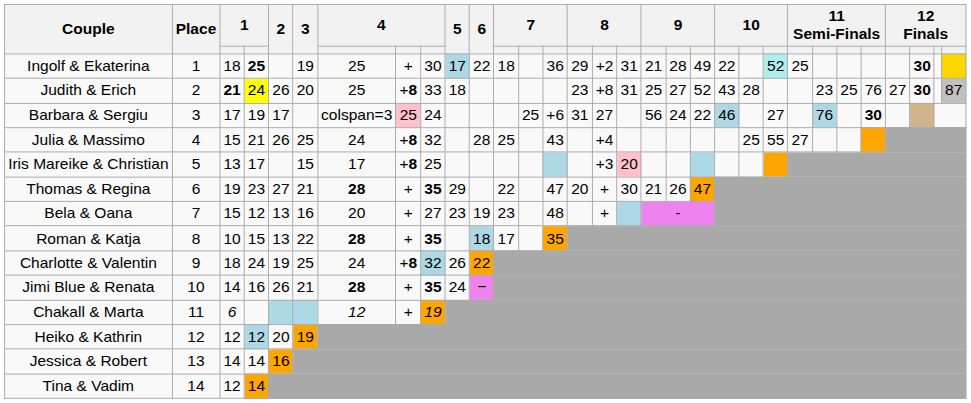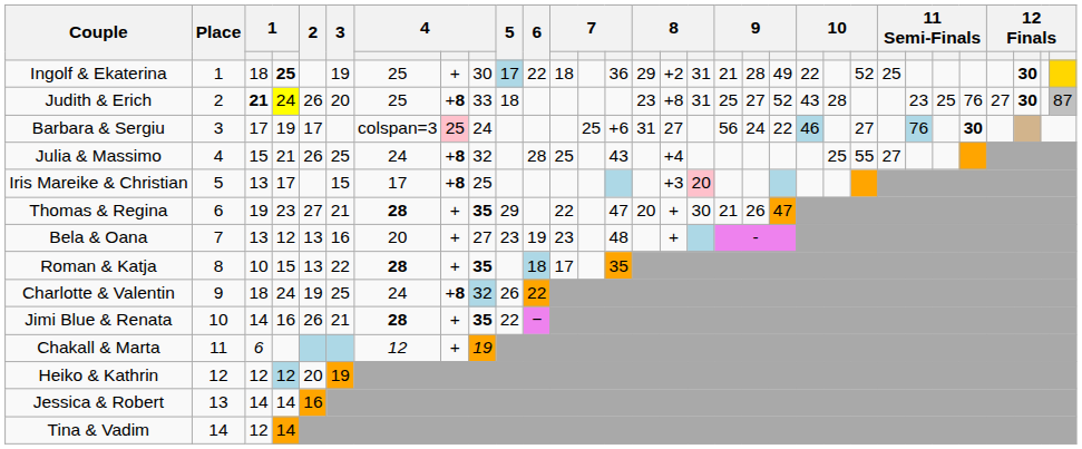Ingolf & Ekaterina | column 23: paleturquoise background -> no background
Bela & Oana | column 3: 15 -> 13
Jimi Blue & Renata | 5: 24 -> 22
